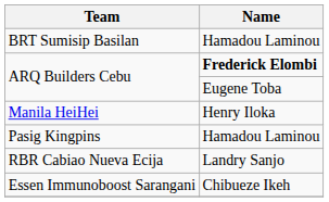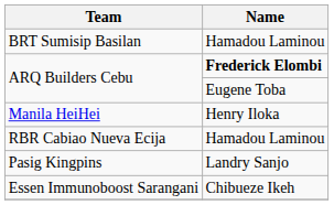row 6 | Team: Pasig Kingpins -> RBR Cabiao Nueva Ecija
row 7 | Team: RBR Cabiao Nueva Ecija -> Pasig Kingpins
